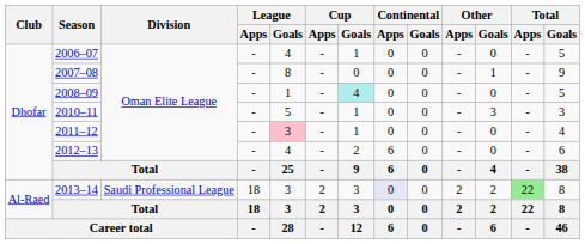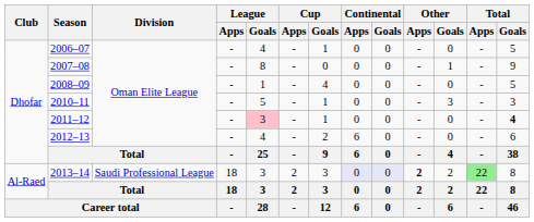2008–09 | Cup / Goals: paleturquoise background -> no background
2011–12 | Total / Goals: normal -> bold
2013–14 | Continental / Goals: no background -> lavender background
2013–14 | Other / Apps: normal -> bold
